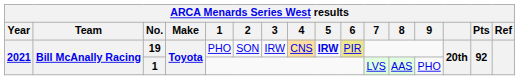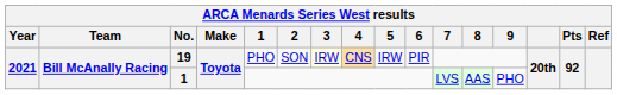19 | 3: no background -> lightyellow background
19 | 5: bold -> normal
19 | 6: khaki background -> no background
